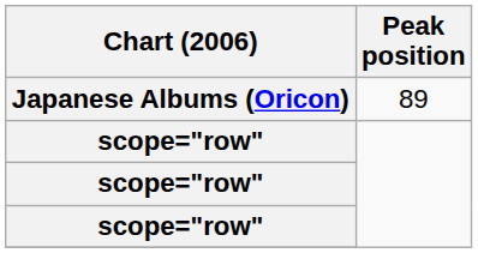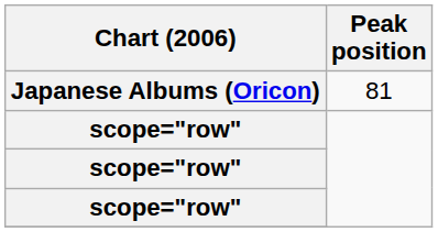Japanese Albums (Oricon) | Peak position: 89 -> 81
